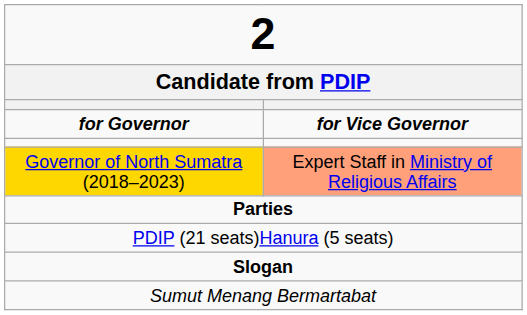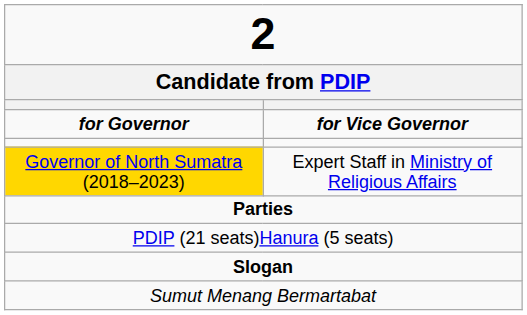row 6 | column 2: lightsalmon background -> no background
